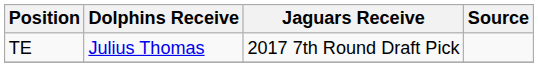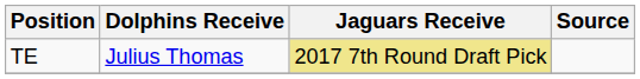TE | Jaguars Receive: no background -> khaki background
